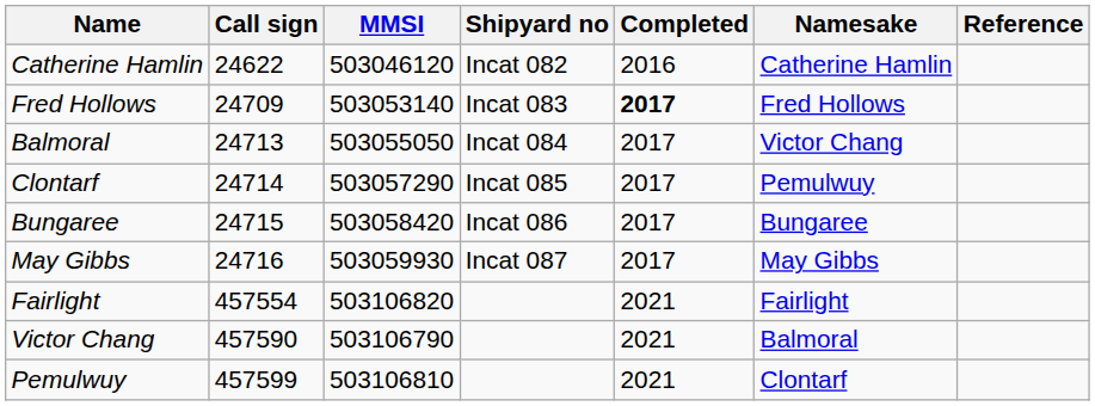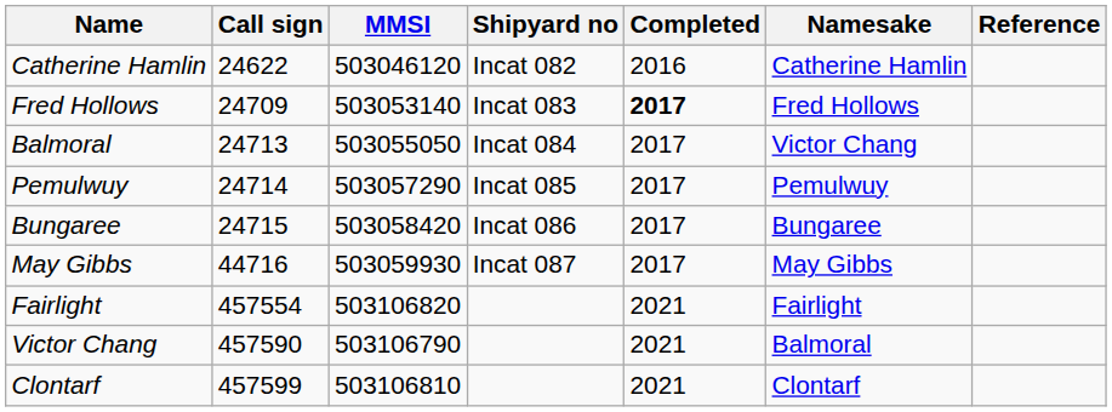row 5 | Name: Clontarf -> Pemulwuy
row 7 | Call sign: 24716 -> 44716
row 10 | Name: Pemulwuy -> Clontarf
